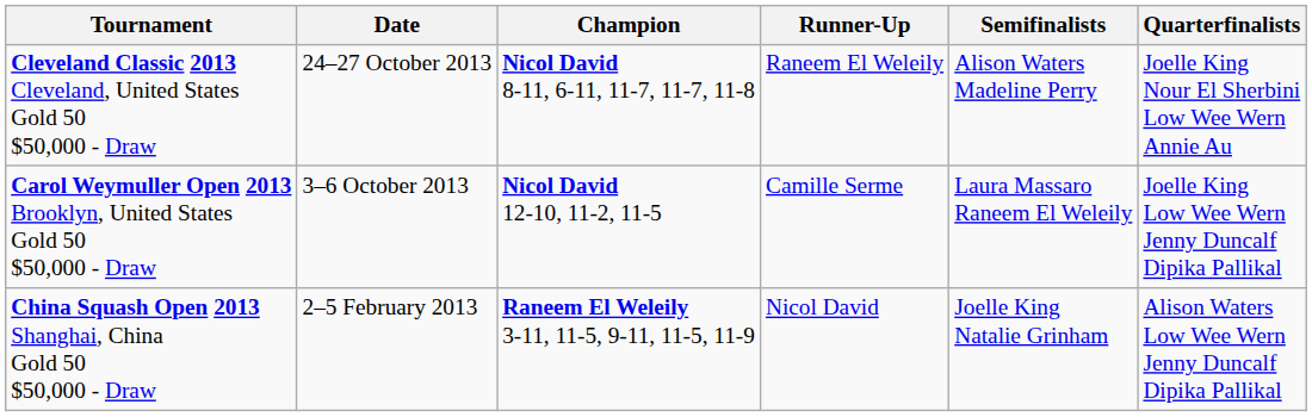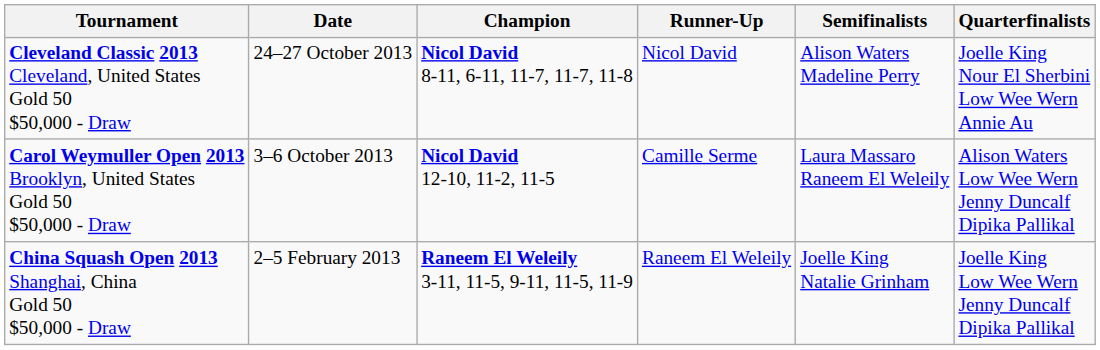row 2 | Runner-Up: Raneem El Weleily -> Nicol David
row 3 | Quarterfinalists: Joelle King Low Wee Wern Jenny Duncalf Dipika Pallikal -> Alison Waters Low Wee Wern Jenny Duncalf Dipika Pallikal
row 4 | Runner-Up: Nicol David -> Raneem El Weleily
row 4 | Quarterfinalists: Alison Waters Low Wee Wern Jenny Duncalf Dipika Pallikal -> Joelle King Low Wee Wern Jenny Duncalf Dipika Pallikal
